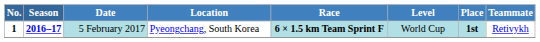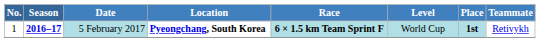5 February 2017 | No.: bold -> normal
5 February 2017 | Location: normal -> bold
